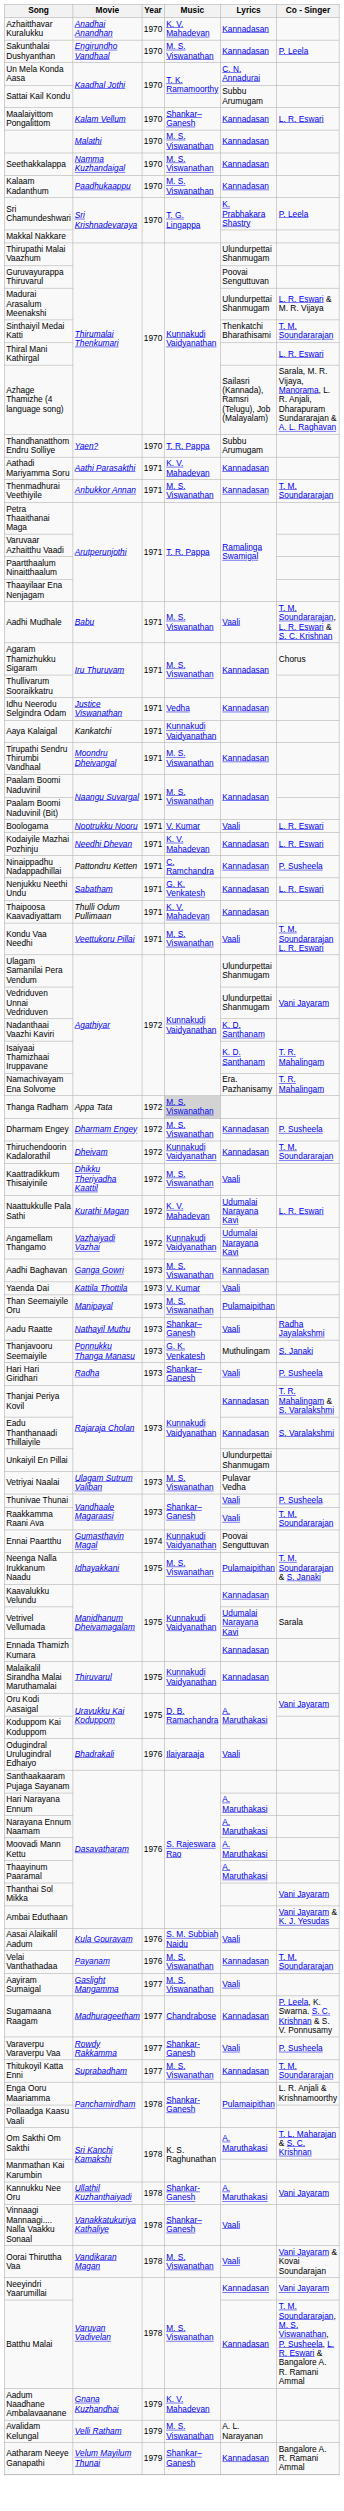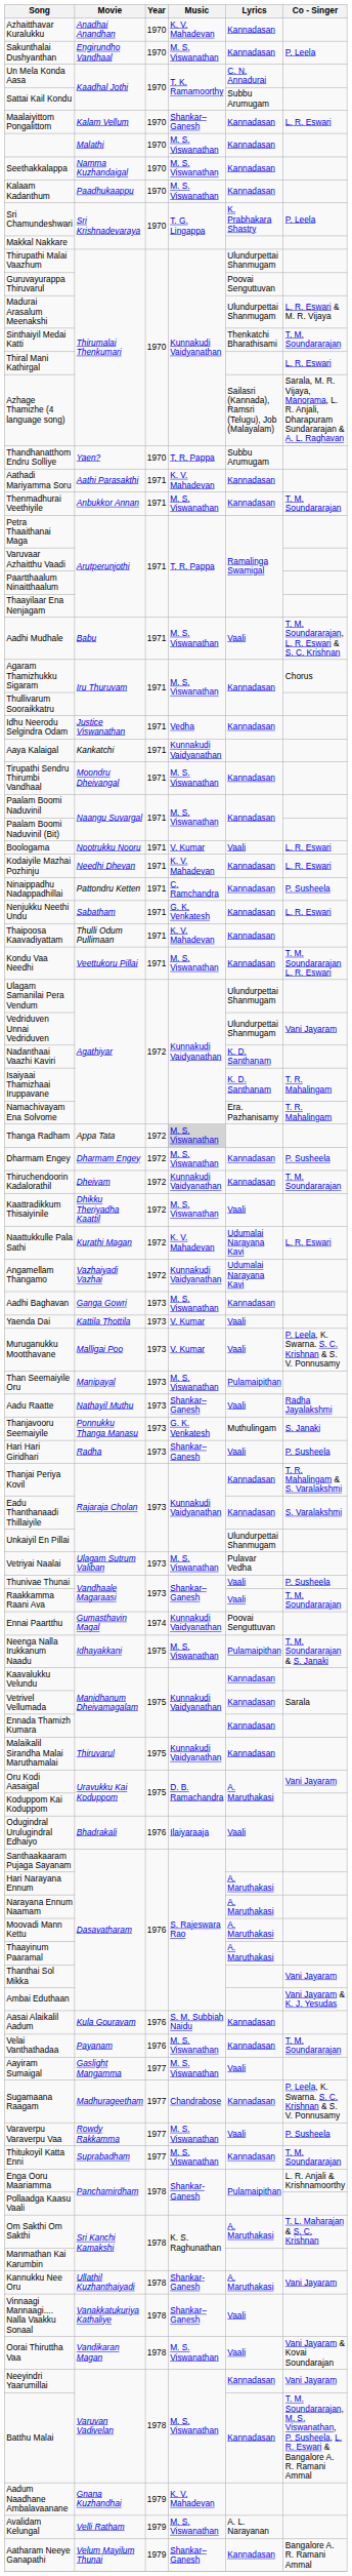Kondu Vaa Needhi | Lyrics: Vaali -> Kannadasan
+ row: Muruganukku Mootthavane | Malligai Poo | 1973 | V. Kumar | Vaali | P. Leela, K. Swarna. S. C. Krishnan & S. V. Ponnusamy
Vetrivel Vellumada | Lyrics: Udumalai Narayana Kavi -> Kannadasan
Aasai Alaikalil Aadum | Lyrics: Vaali -> Kannadasan
Varaverpu Varaverpu Vaa | Music: Shankar-Ganesh -> M. S. Viswanathan
